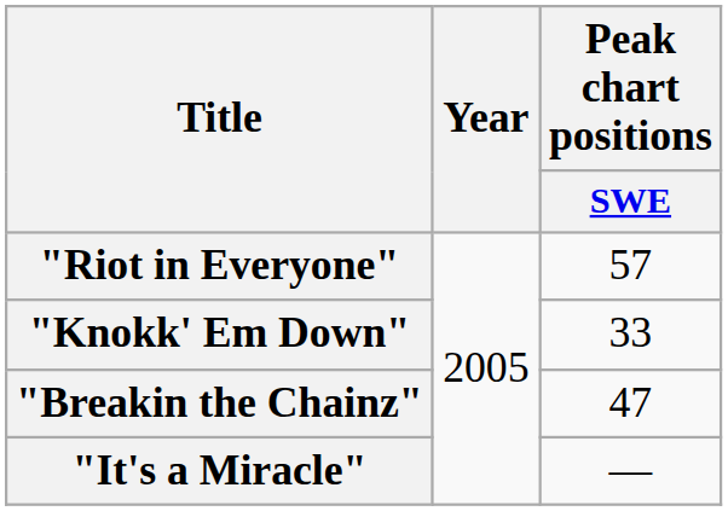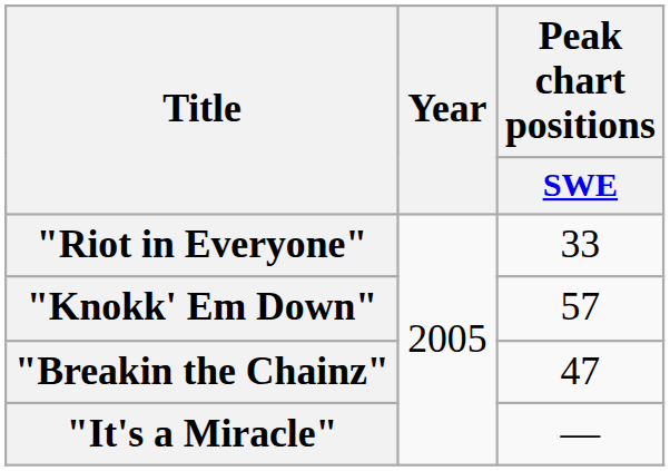"Riot in Everyone" | Peak chart positions / SWE: 57 -> 33
"Knokk' Em Down" | Peak chart positions / SWE: 33 -> 57
